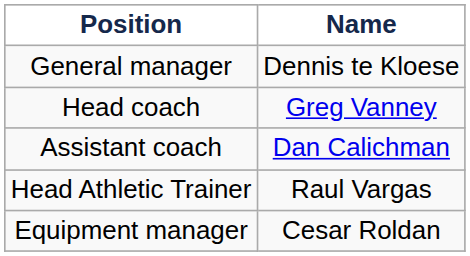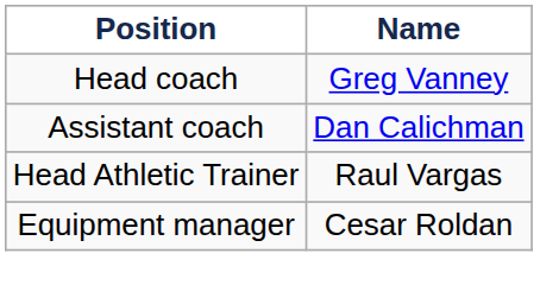- row: General manager | Dennis te Kloese
